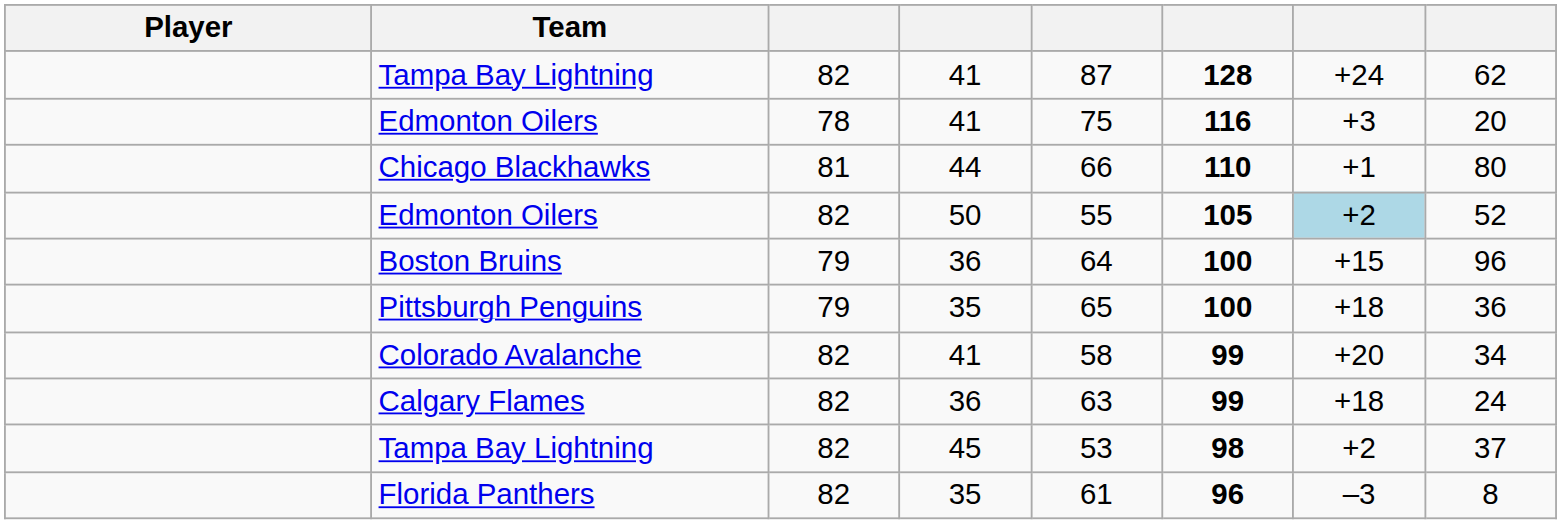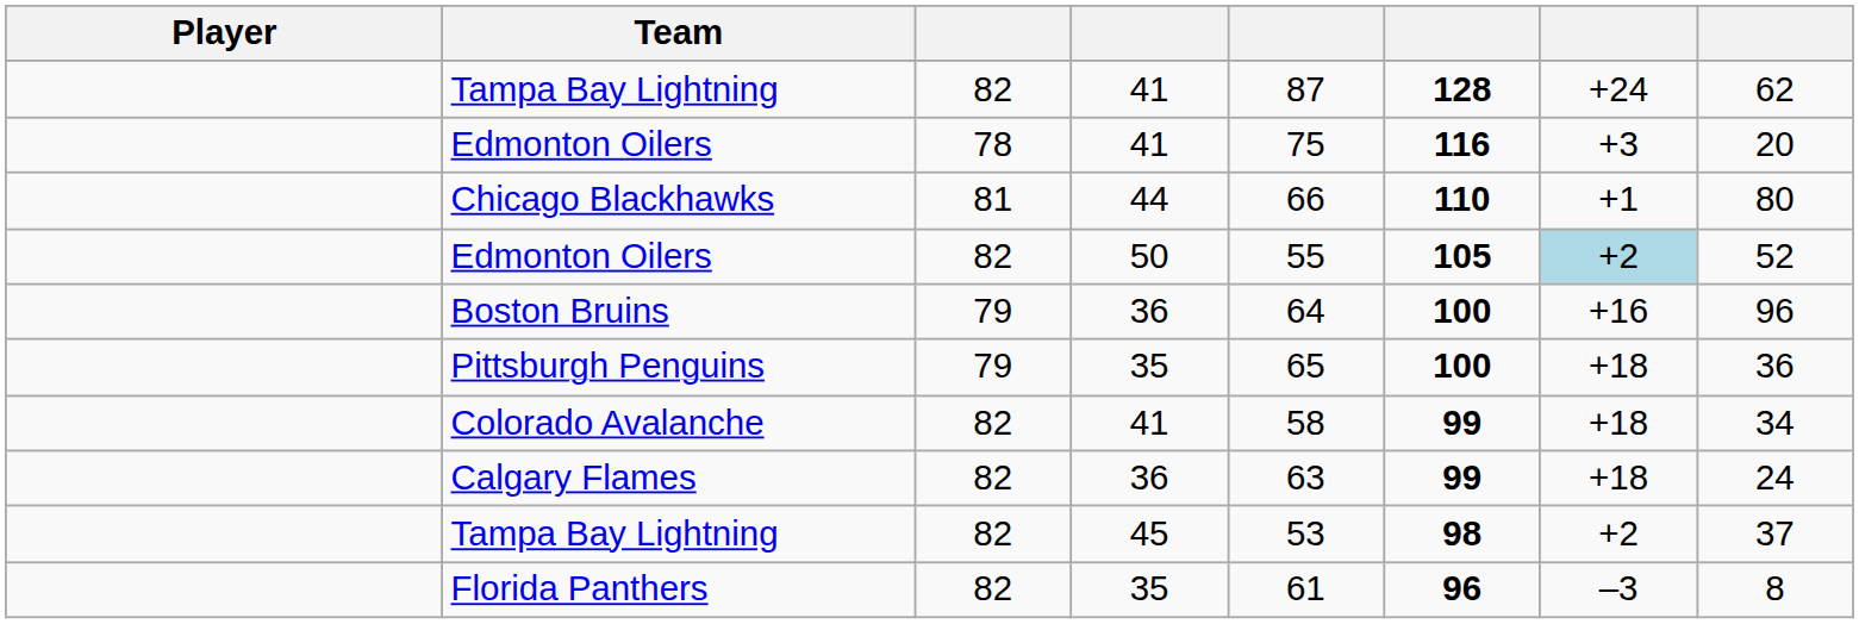Boston Bruins | column 7: +15 -> +16
Colorado Avalanche | column 7: +20 -> +18
